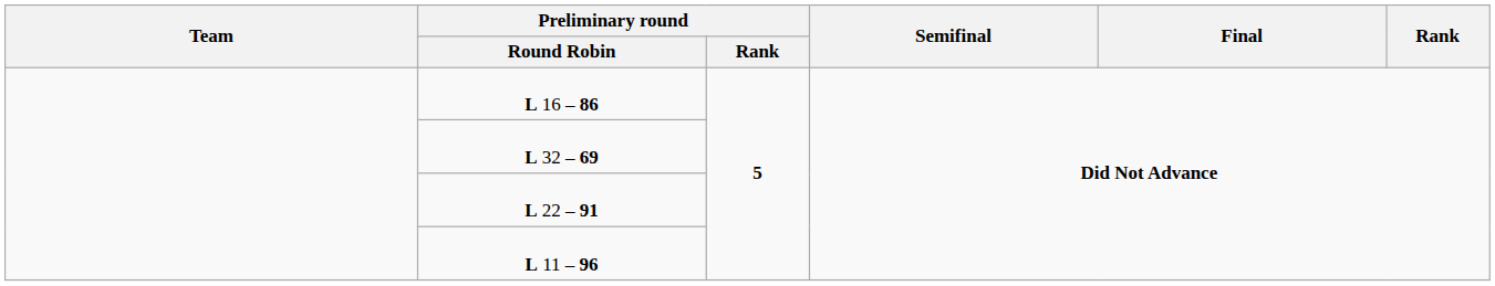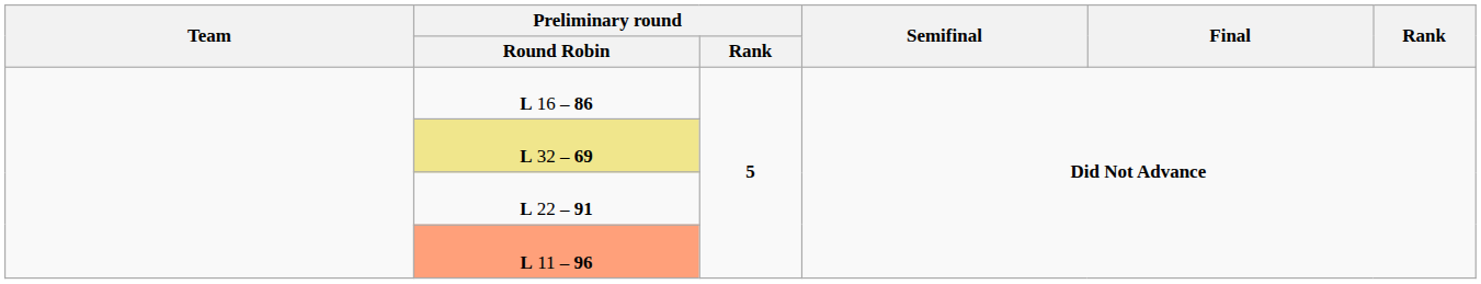L 32 – 69 | Preliminary round / Round Robin: no background -> khaki background
L 11 – 96 | Preliminary round / Round Robin: no background -> lightsalmon background
